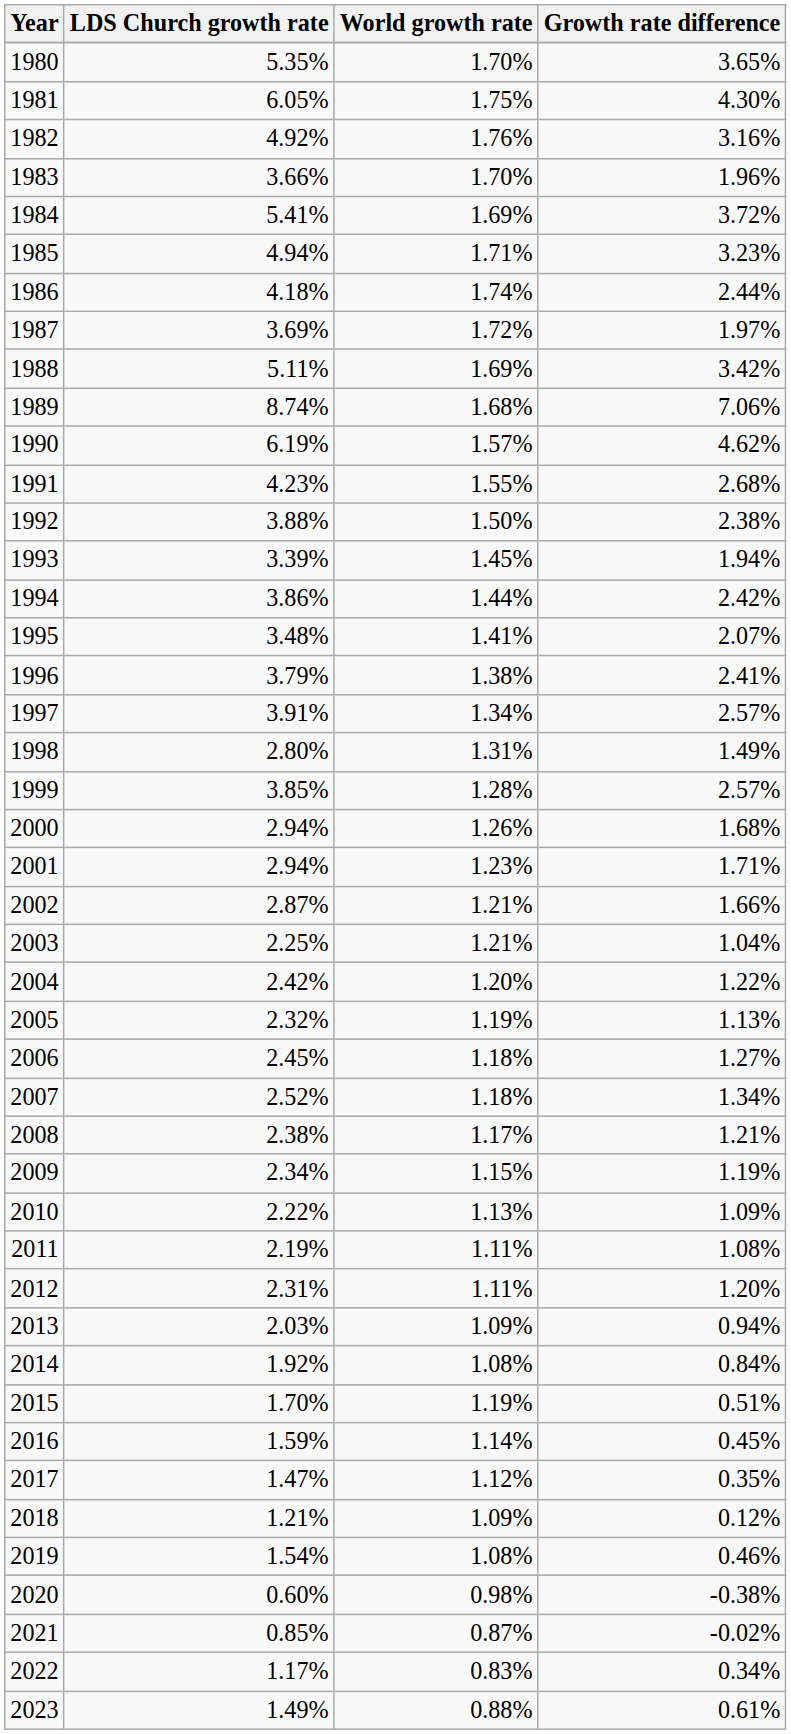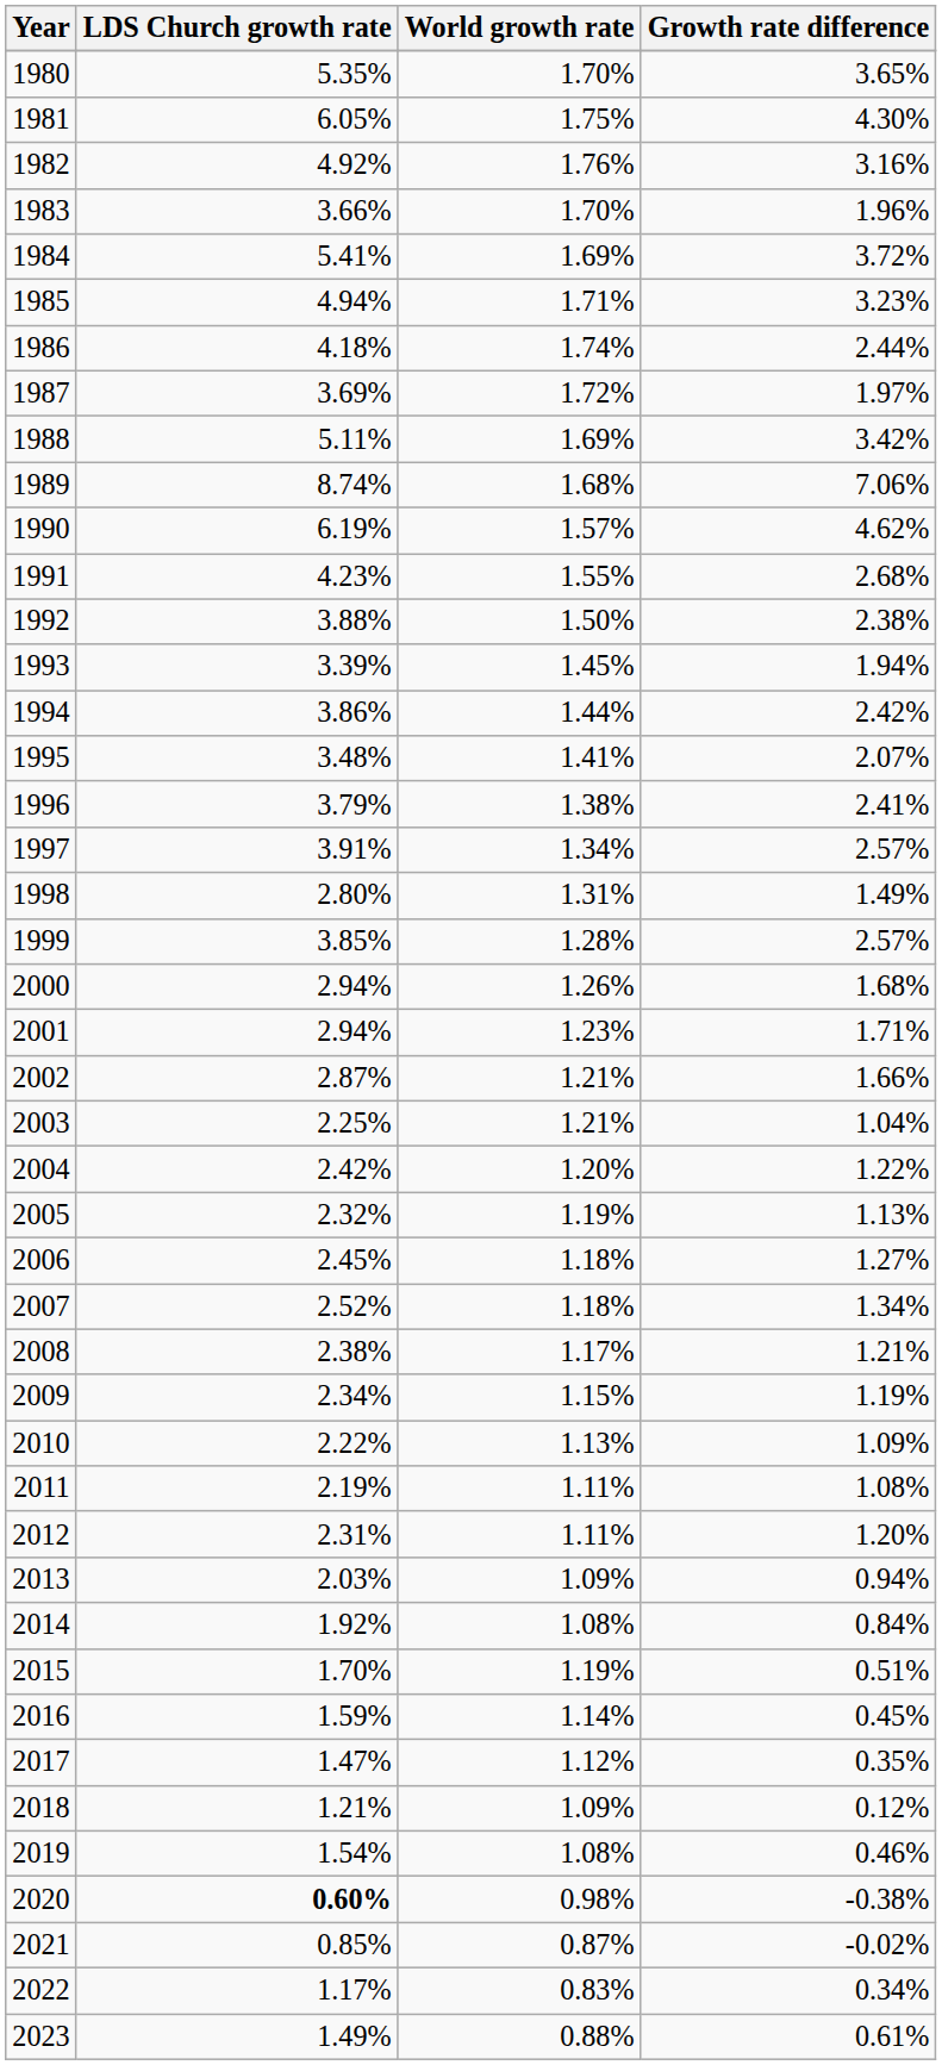2020 | LDS Church growth rate: normal -> bold
